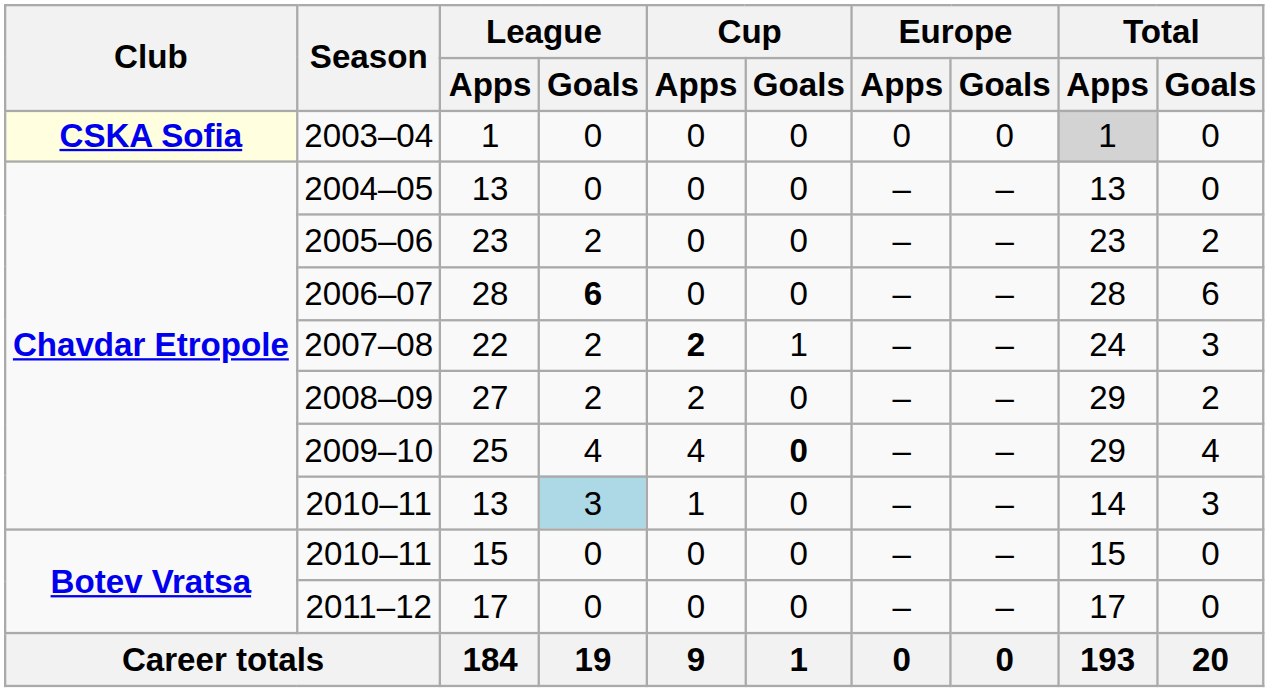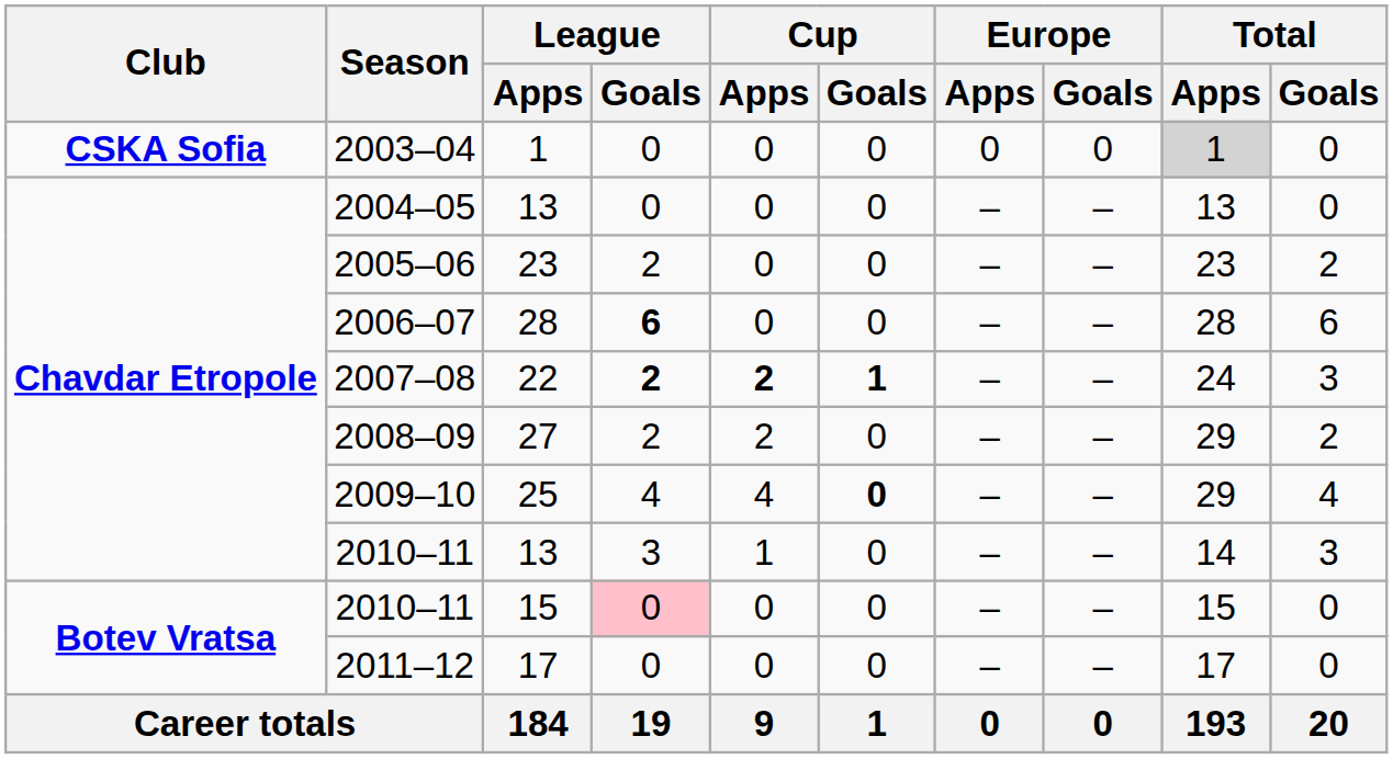2003–04 | Club: lightyellow background -> no background
2007–08 | League / Goals: normal -> bold
2007–08 | Cup / Goals: normal -> bold
2010–11 / 13 | League / Goals: lightblue background -> no background
2010–11 / 15 | League / Goals: no background -> pink background
